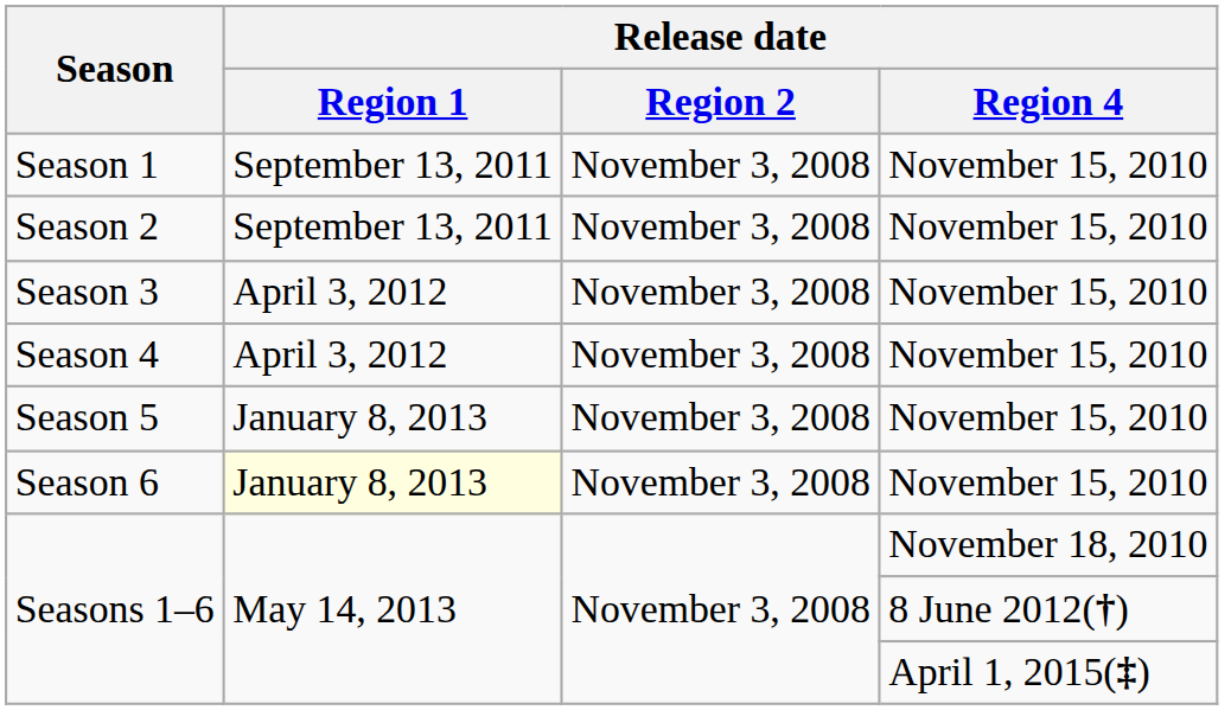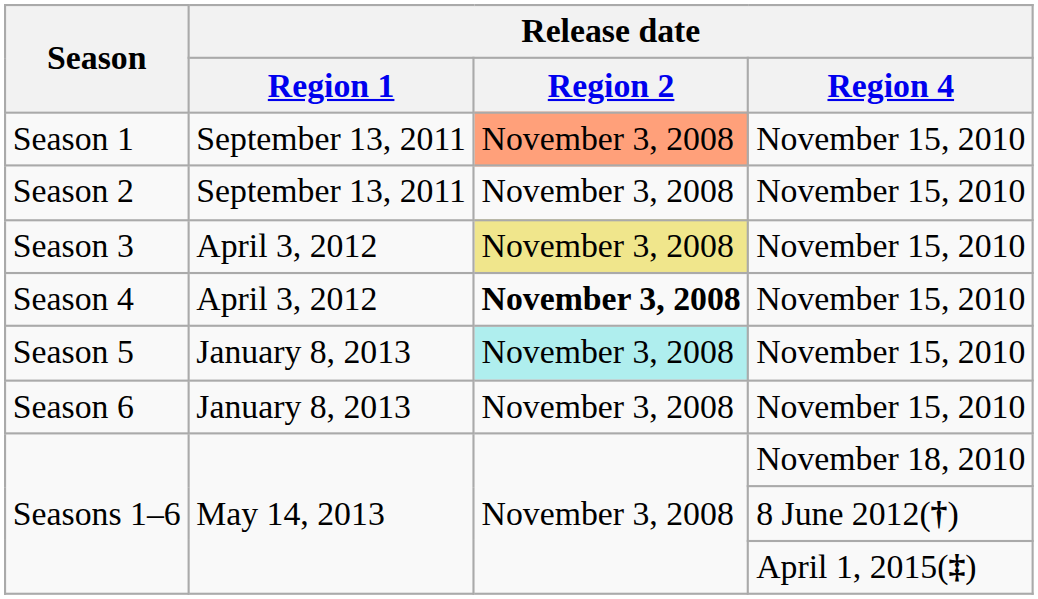Season 1 | Release date / Region 2: no background -> lightsalmon background
Season 3 | Release date / Region 2: no background -> khaki background
Season 4 | Release date / Region 2: normal -> bold
Season 5 | Release date / Region 2: no background -> paleturquoise background
Season 6 | Release date / Region 1: lightyellow background -> no background
